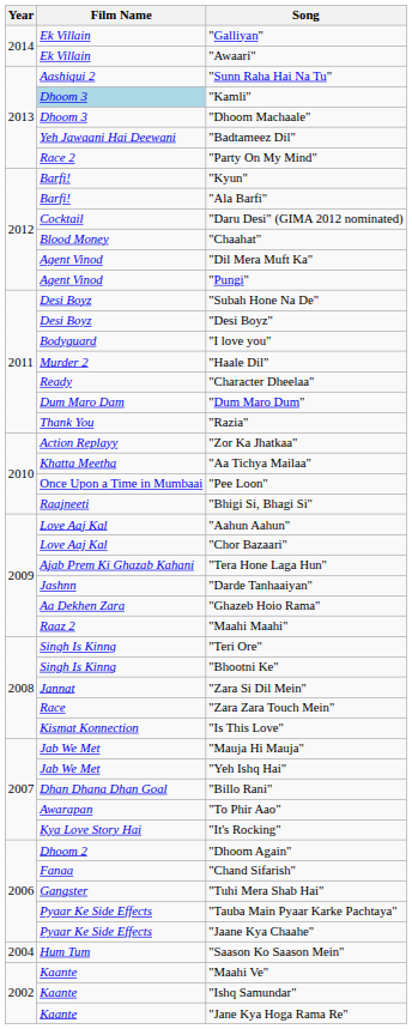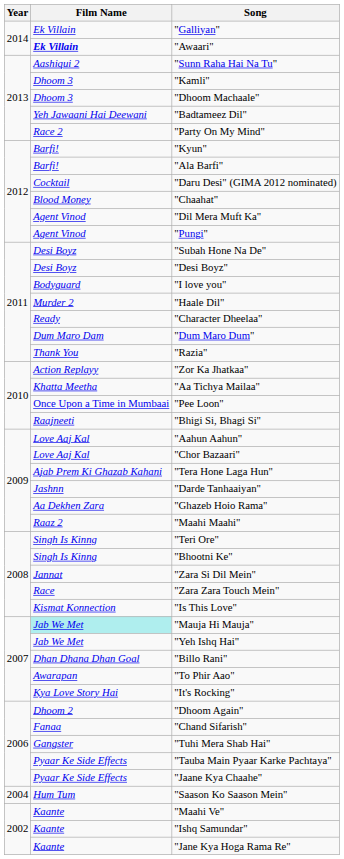"Awaari" | Film Name: normal -> bold
"Kamli" | Film Name: lightblue background -> no background
"Mauja Hi Mauja" | Film Name: no background -> paleturquoise background
